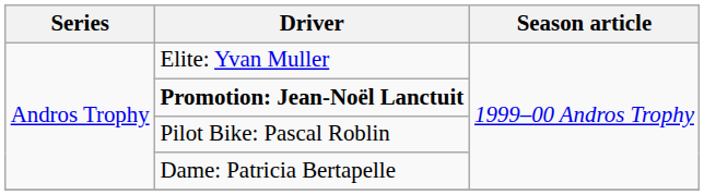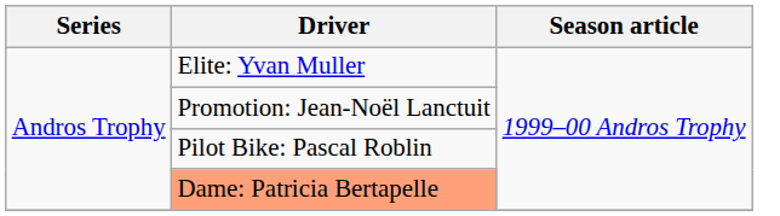Promotion: Jean-Noël Lanctuit | Driver: bold -> normal
Dame: Patricia Bertapelle | Driver: no background -> lightsalmon background
